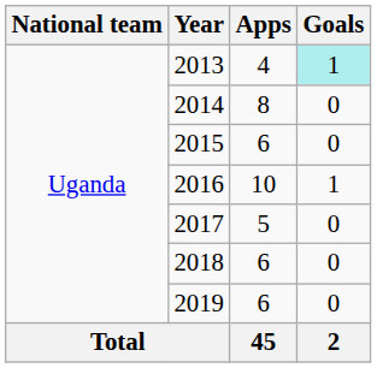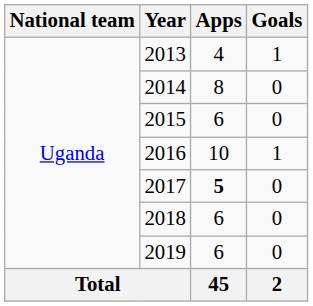2013 | Goals: paleturquoise background -> no background
2017 | Apps: normal -> bold
